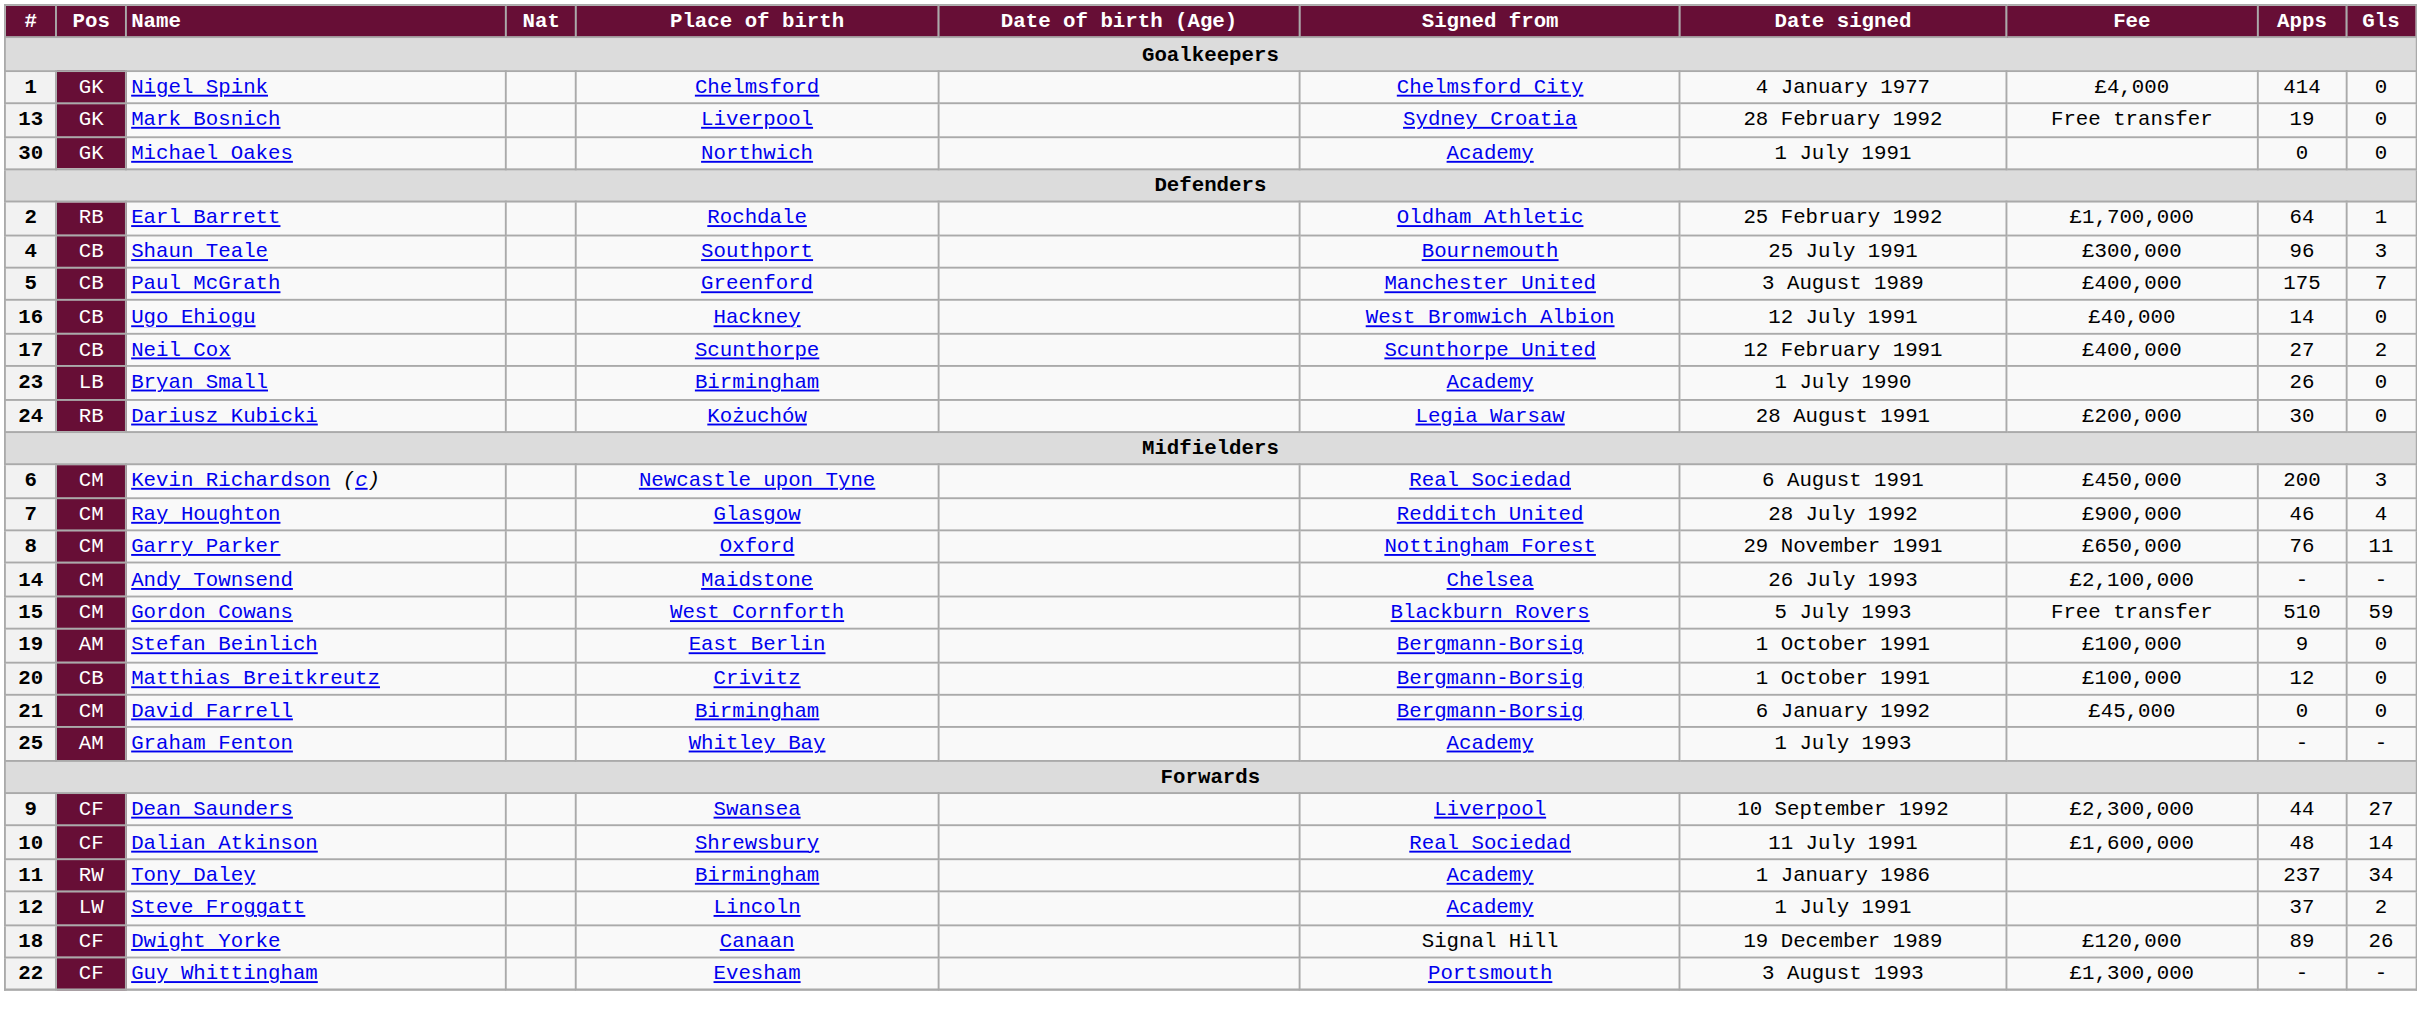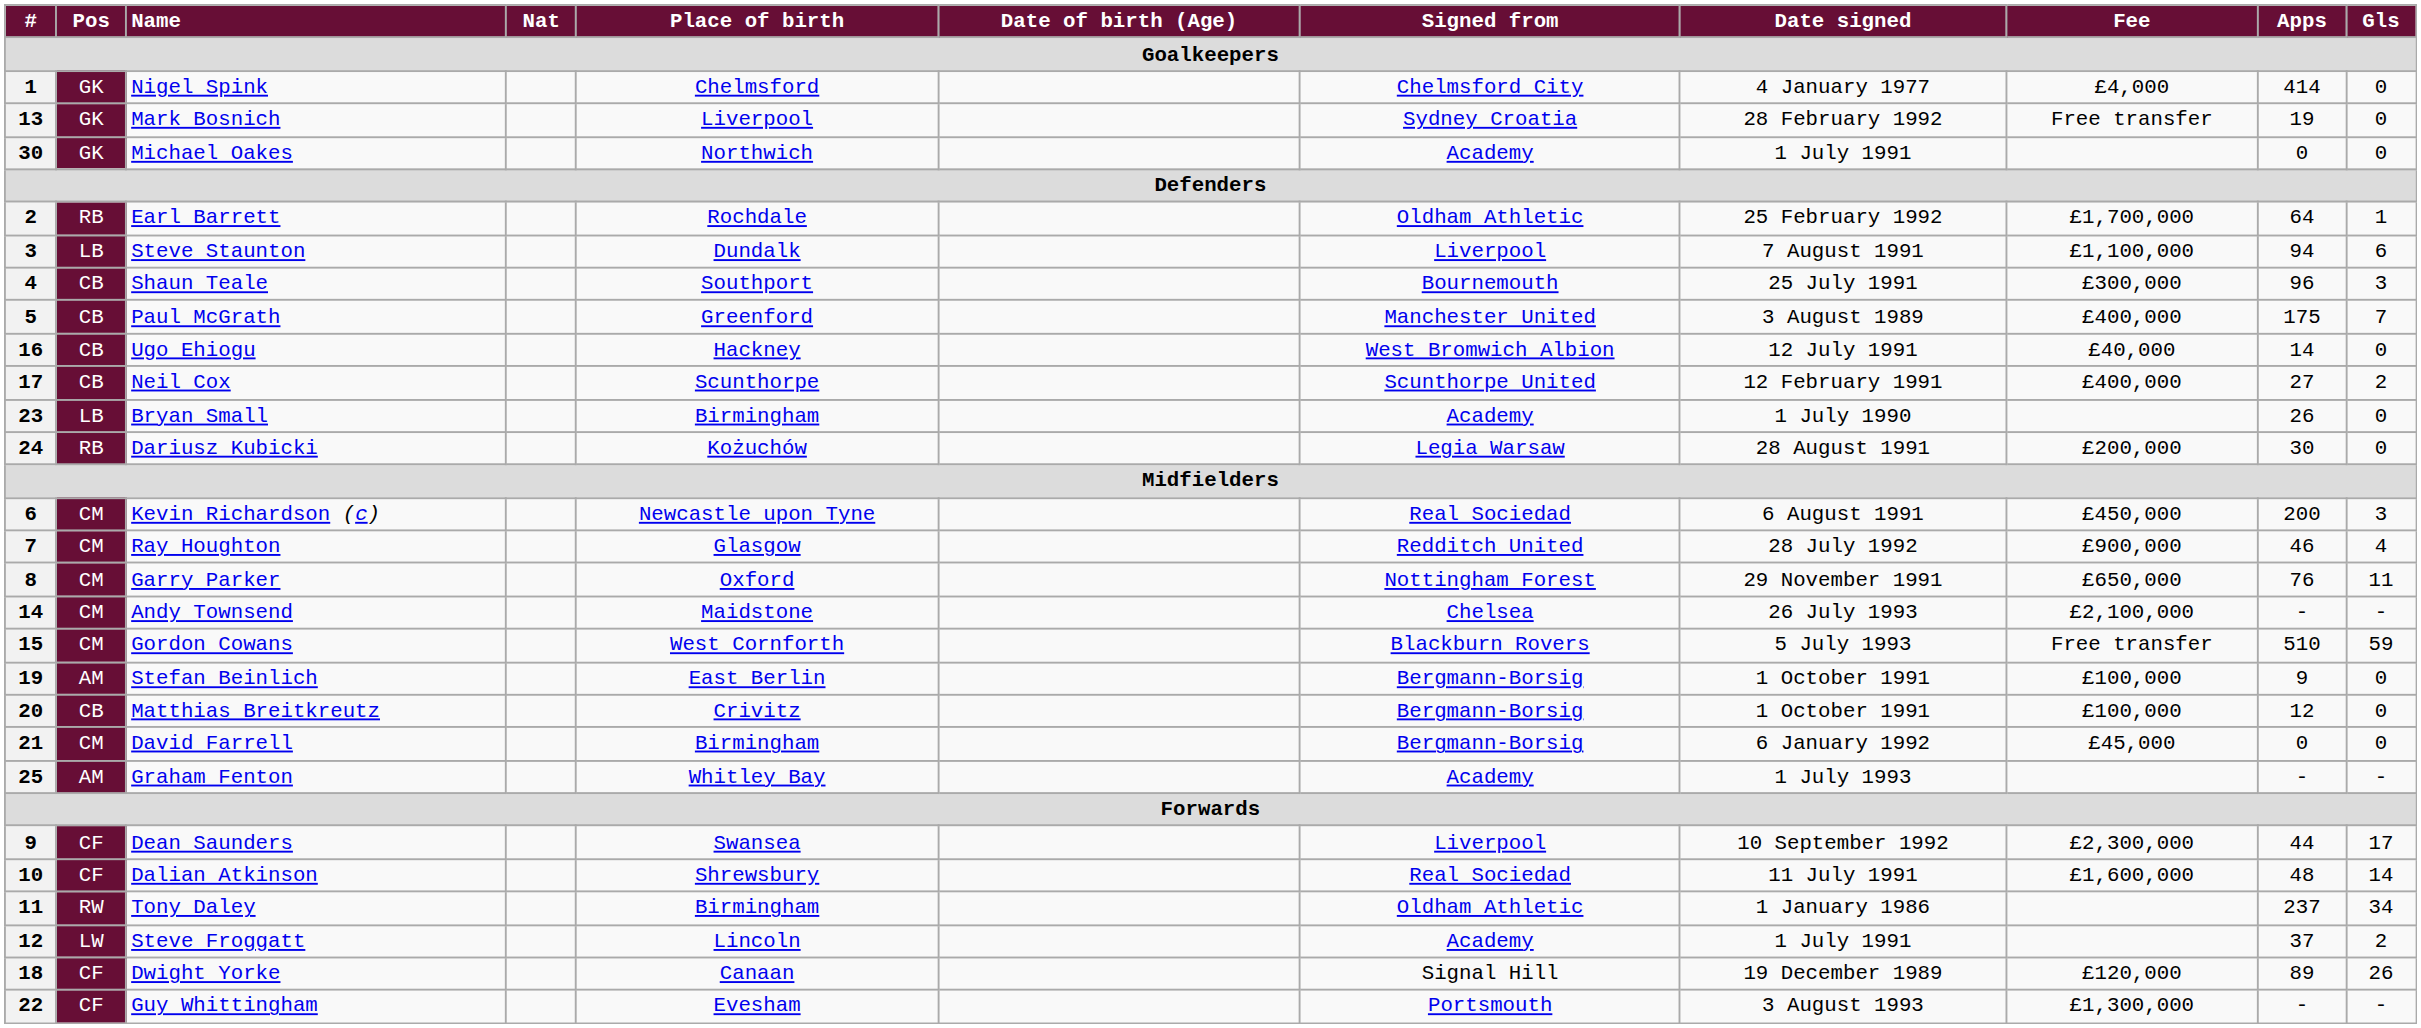+ row: 3 | LB | Steve Staunton | Dundalk | Liverpool | 7 August 1991 | £1,100,000 | 94 | 6
Dean Saunders | Gls: 27 -> 17
Tony Daley | Signed from: Academy -> Oldham Athletic
